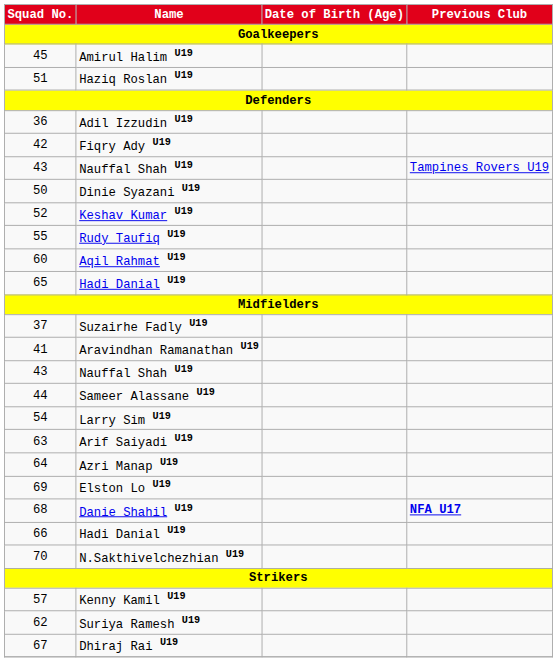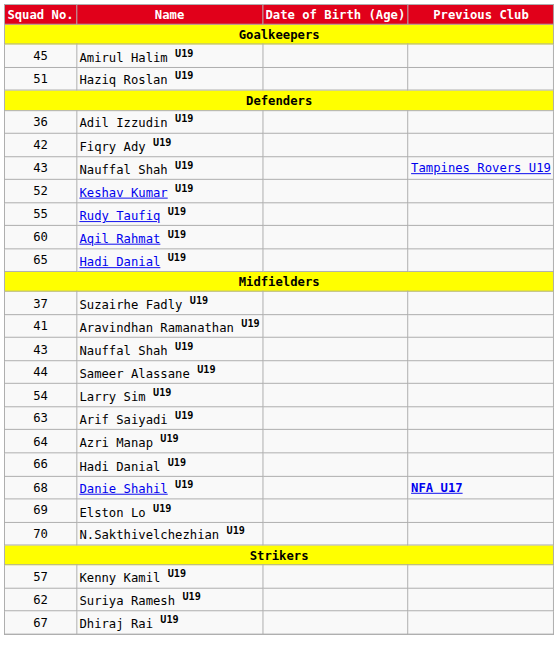- row: 50 | Dinie Syazani U19
rows swapped: 66 / Hadi Danial U19 <-> Elston Lo U19
